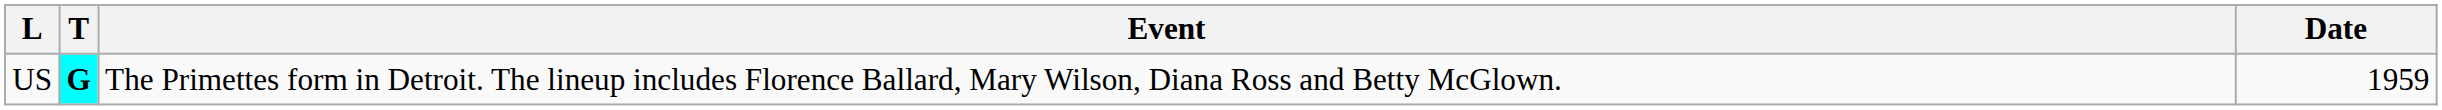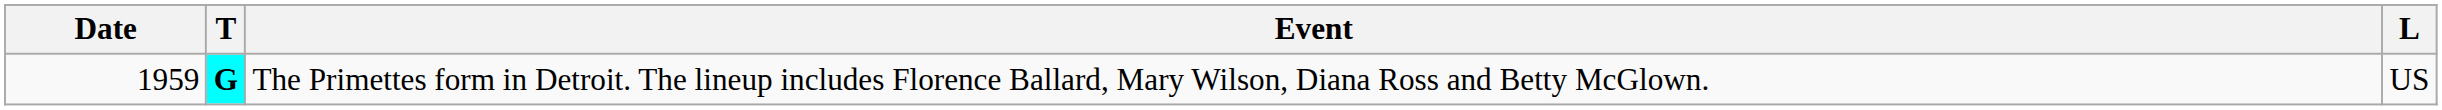columns swapped: Date <-> L
